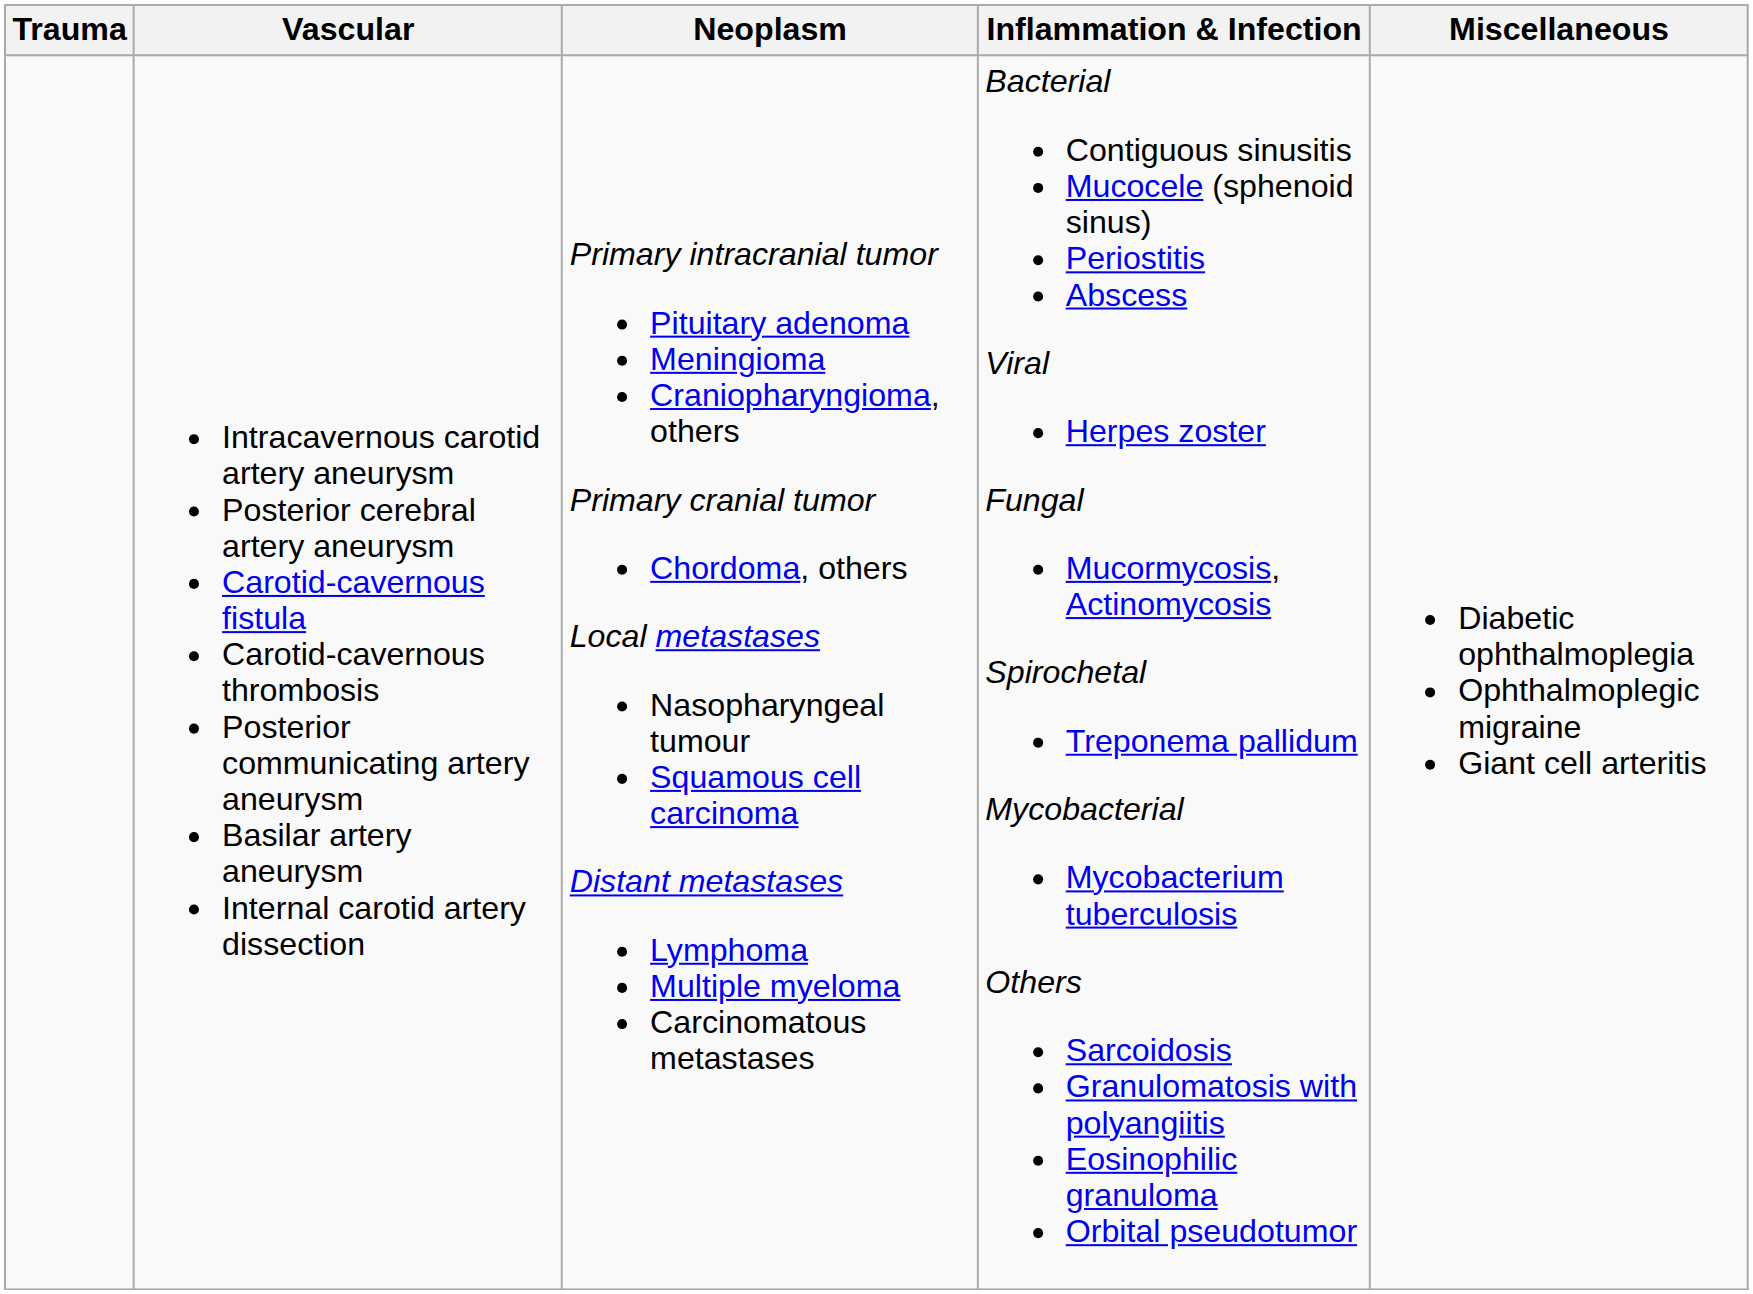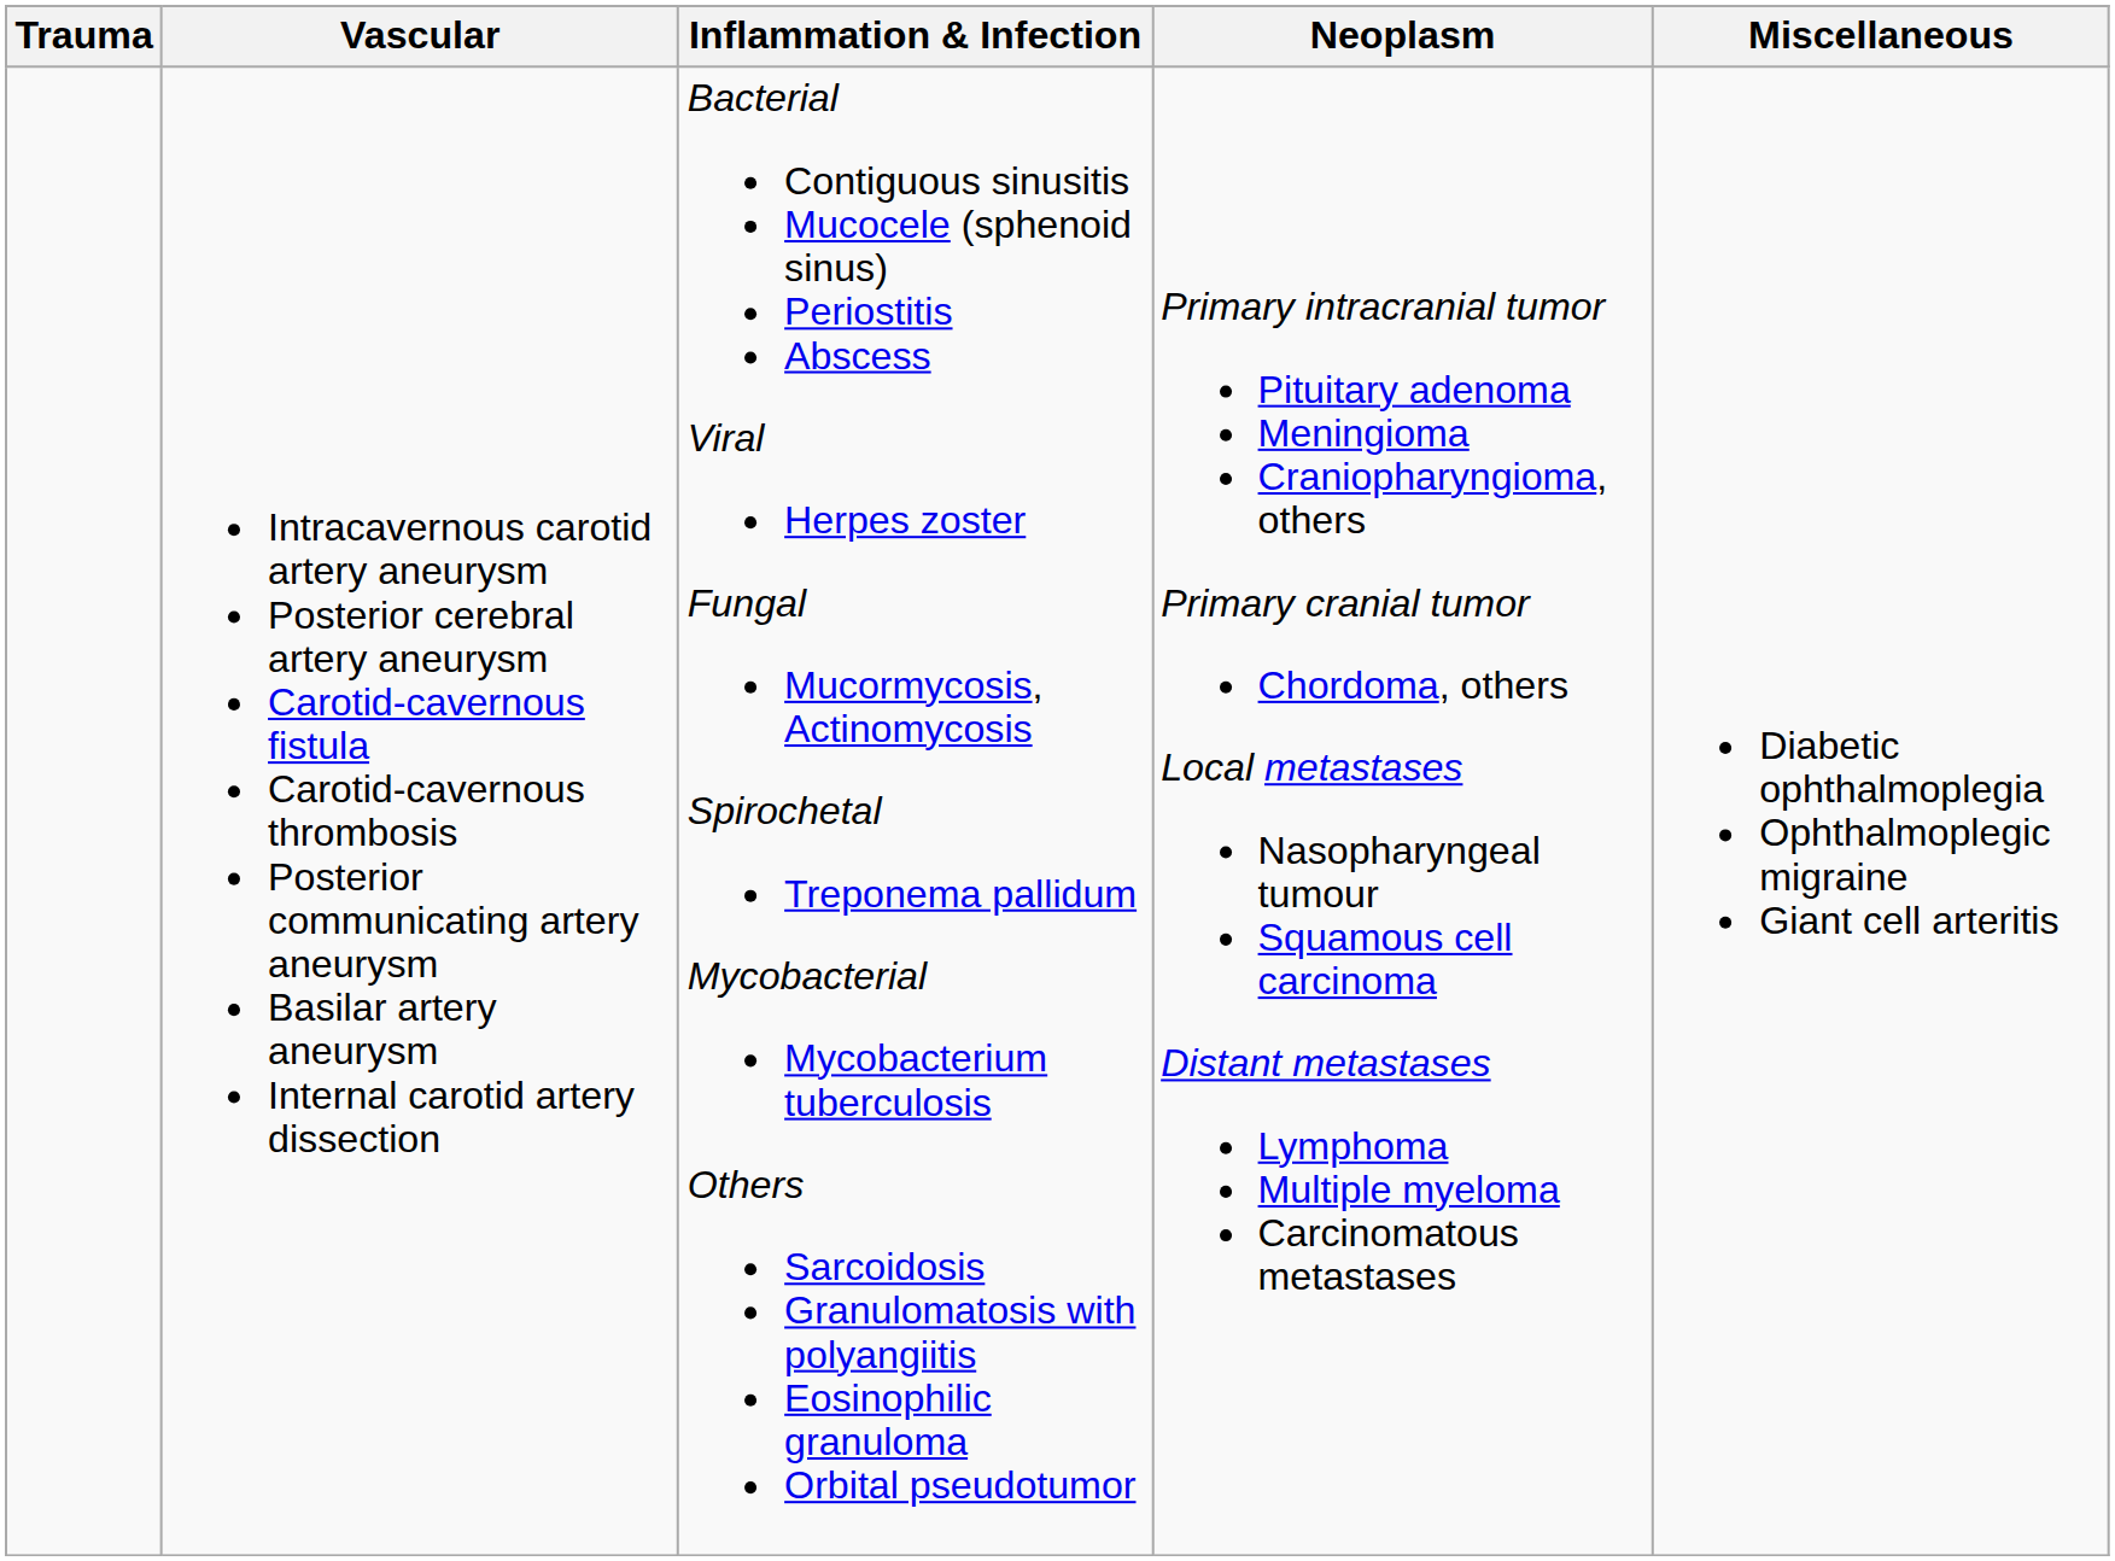columns swapped: Neoplasm <-> Inflammation & Infection
